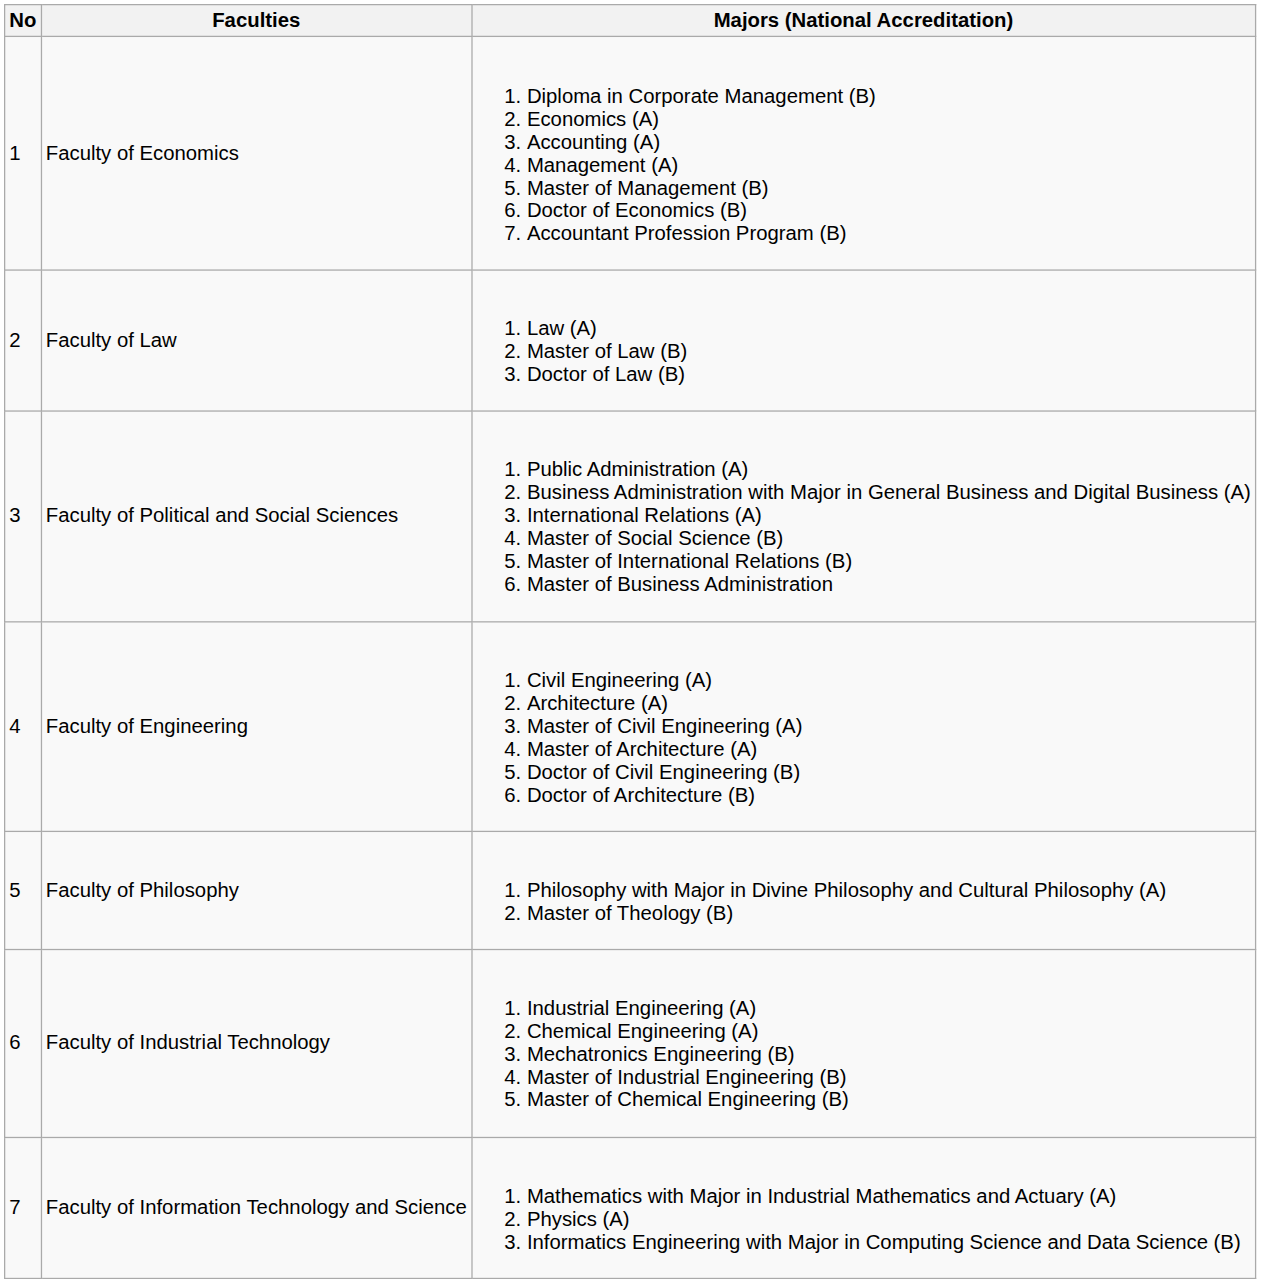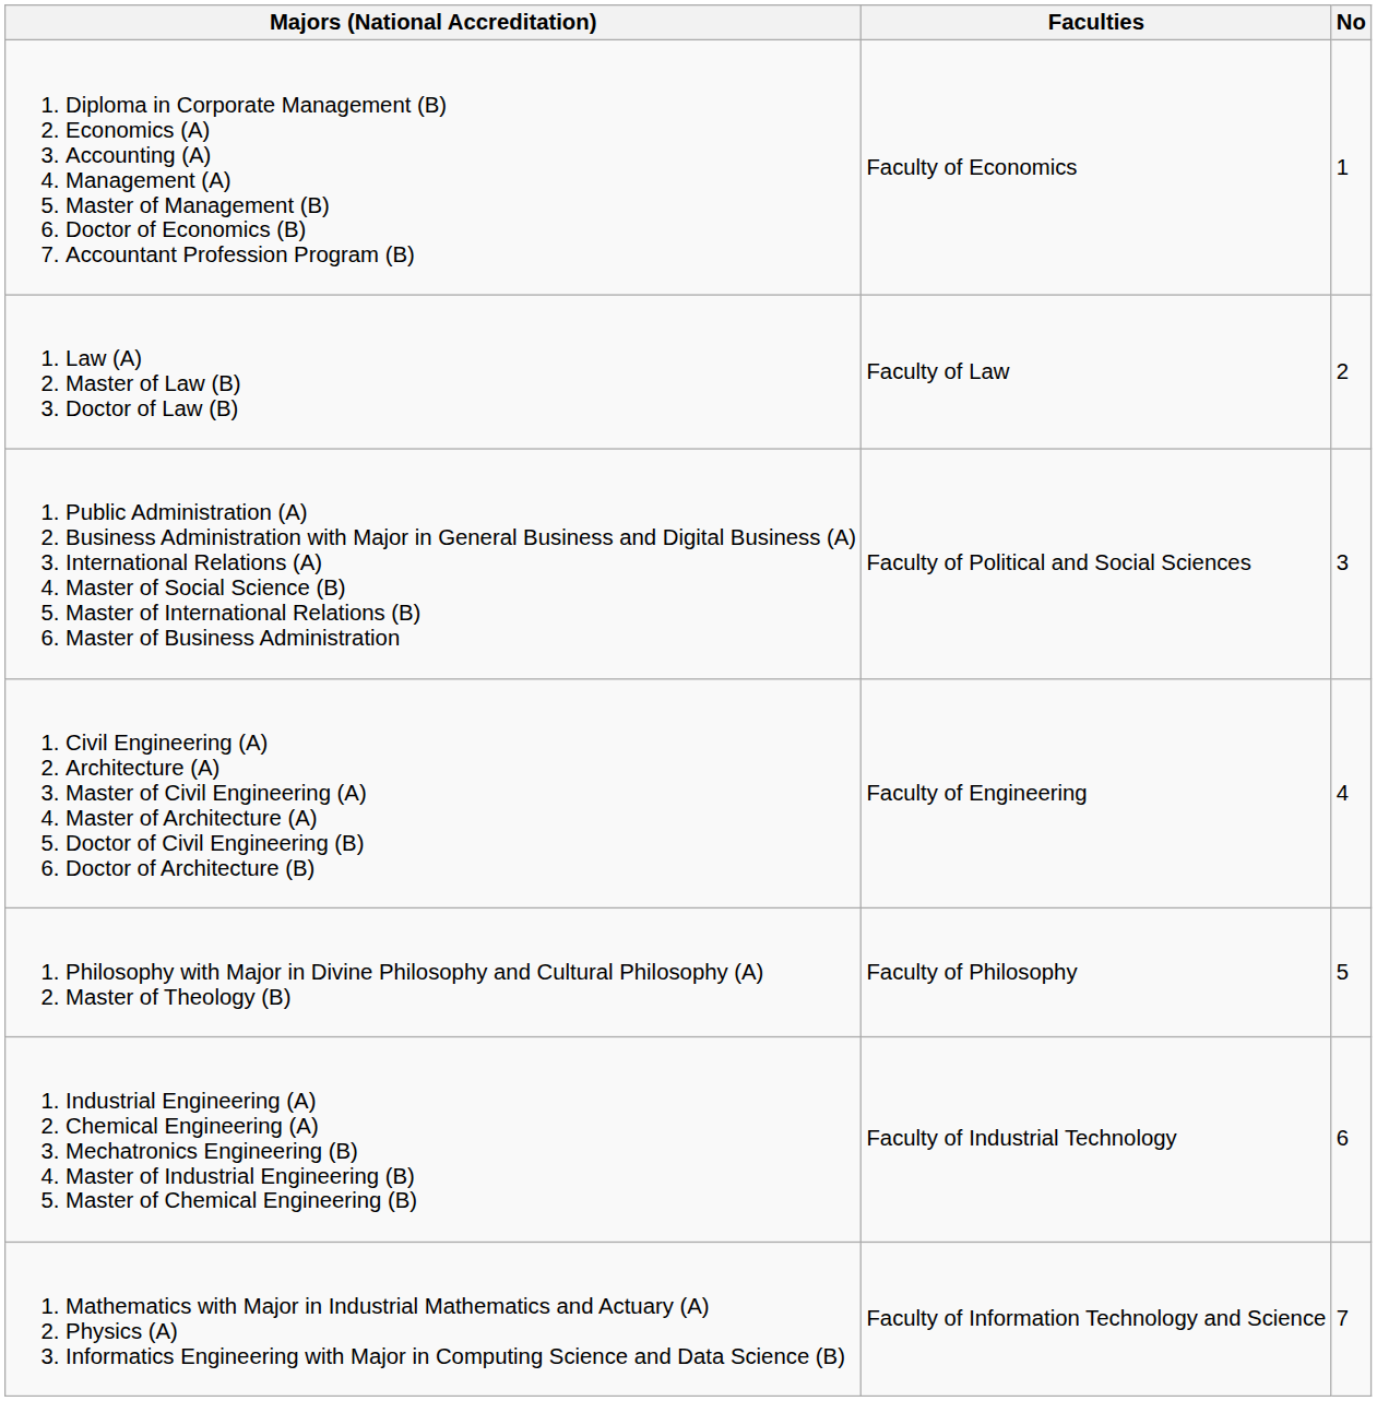columns swapped: No <-> Majors (National Accreditation)
